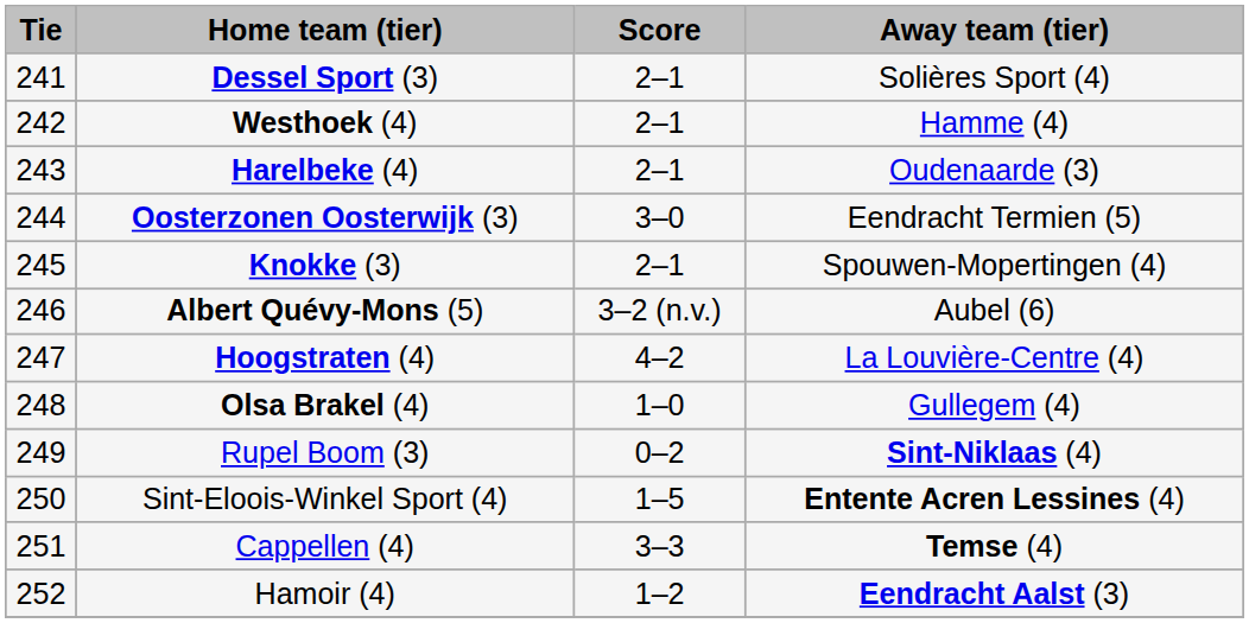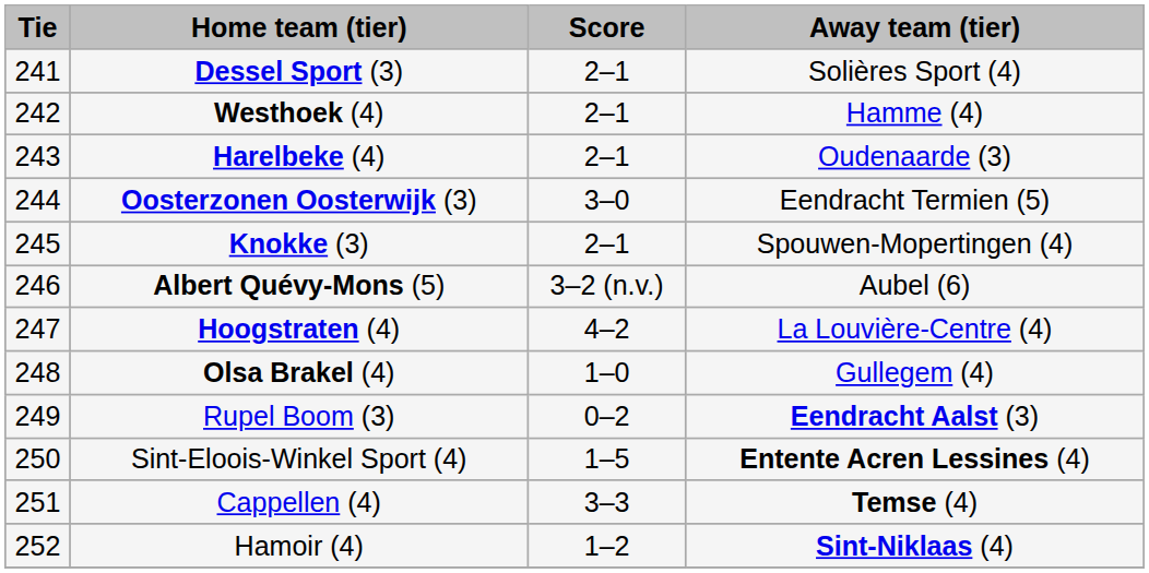Rupel Boom (3) | Away team (tier): Sint-Niklaas (4) -> Eendracht Aalst (3)
Hamoir (4) | Away team (tier): Eendracht Aalst (3) -> Sint-Niklaas (4)
